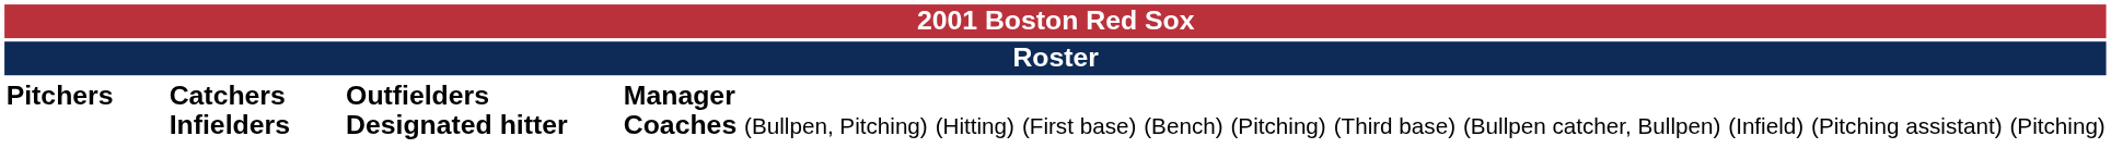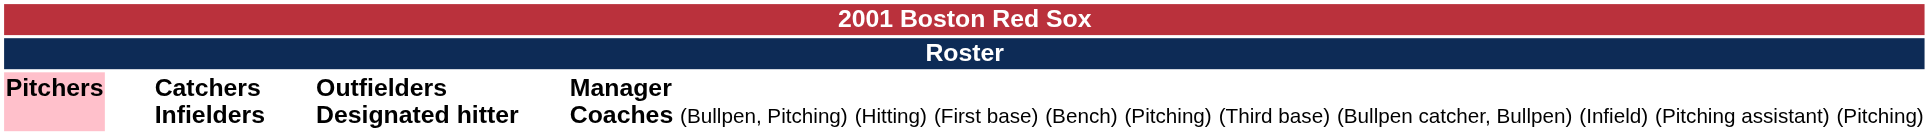Pitchers | column 1: no background -> pink background
